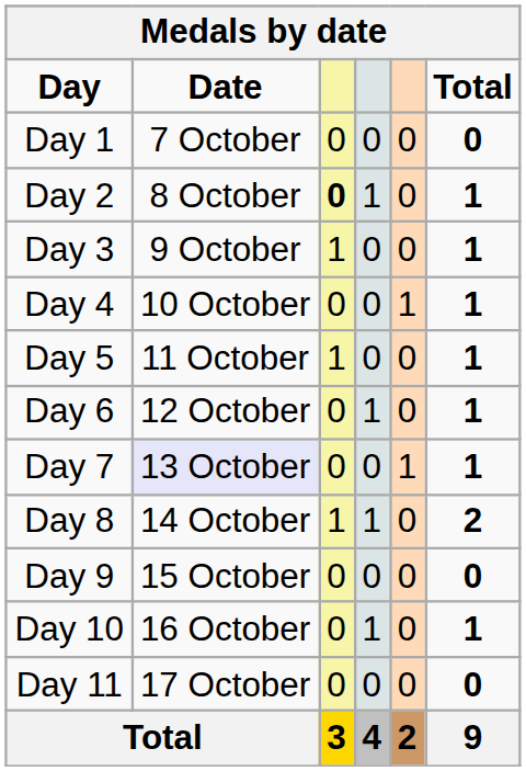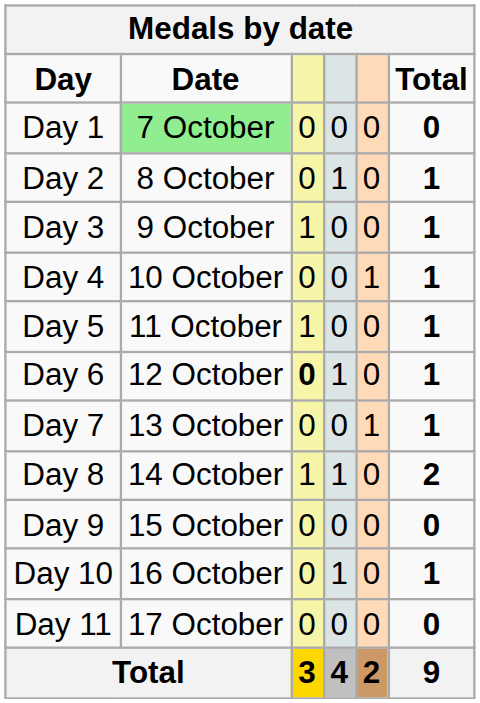Day 1 | Date: no background -> lightgreen background
Day 2 | column 3: bold -> normal
Day 6 | column 3: normal -> bold
Day 7 | Date: lavender background -> no background
